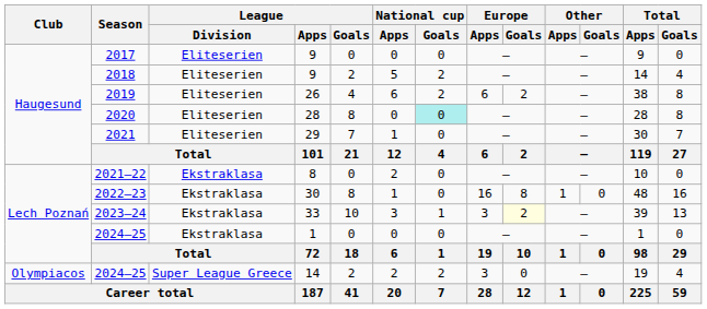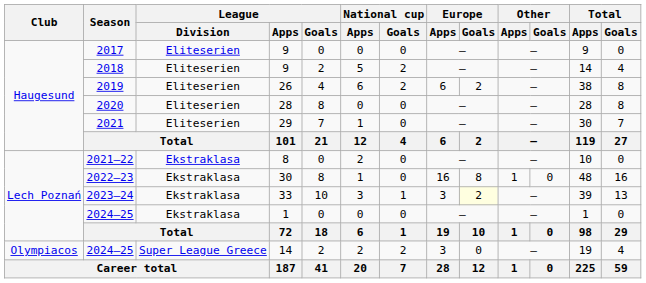2020 | National cup / Goals: paleturquoise background -> no background
